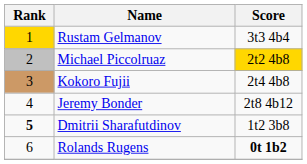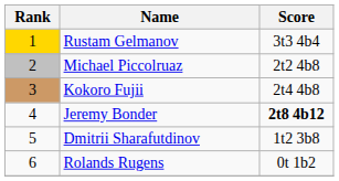Michael Piccolruaz | Score: gold background -> no background
Jeremy Bonder | Score: normal -> bold
Dmitrii Sharafutdinov | Rank: bold -> normal
Rolands Rugens | Score: bold -> normal
